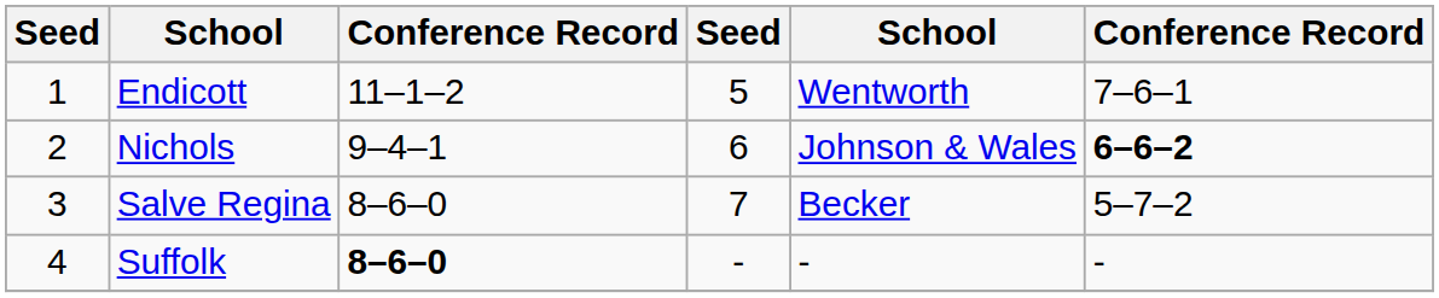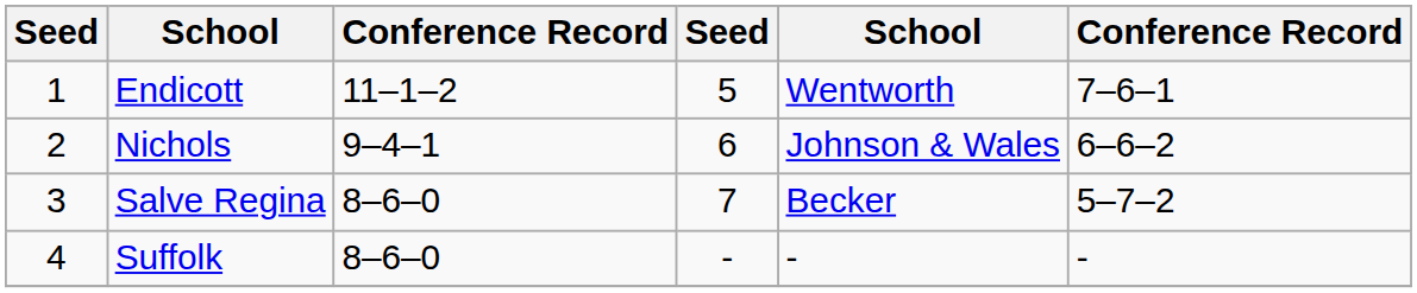Nichols | column 6: bold -> normal
Suffolk | column 3: bold -> normal
